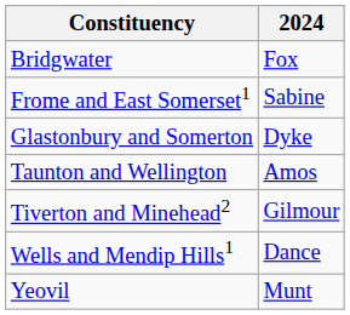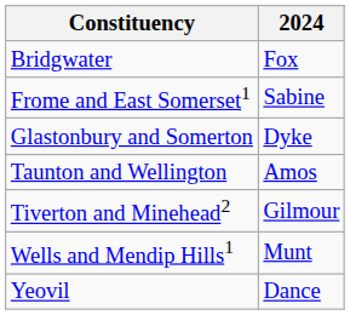Wells and Mendip Hills1 | 2024: Dance -> Munt
Yeovil | 2024: Munt -> Dance
